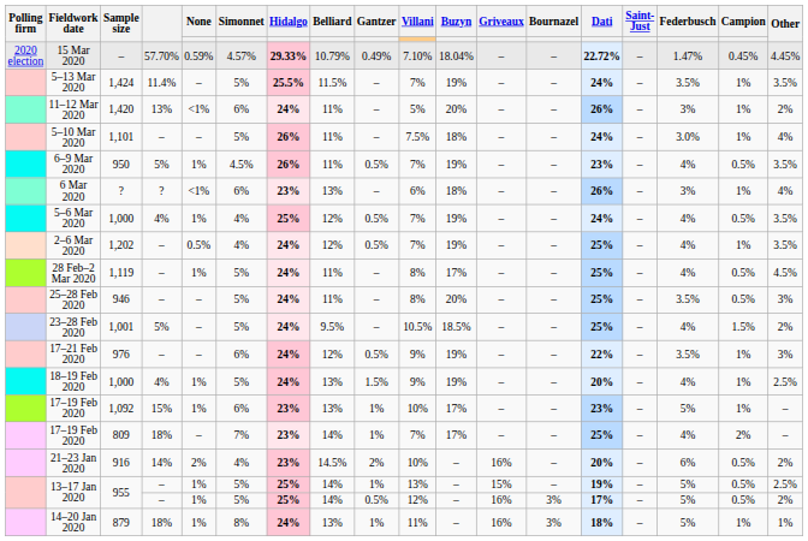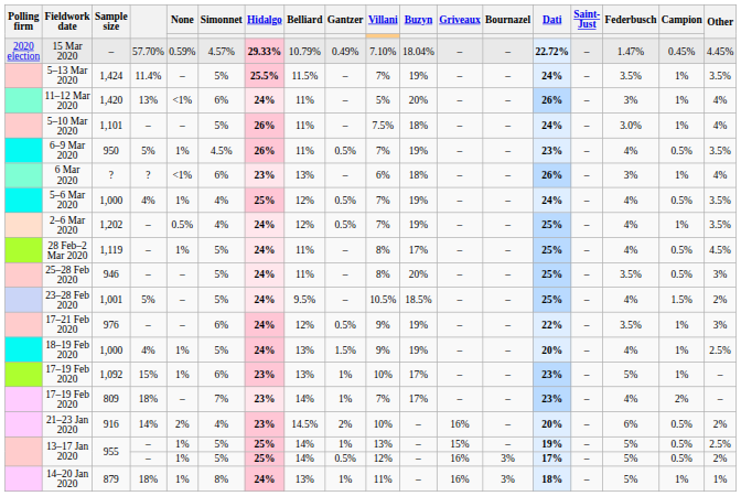11–12 Mar 2020 | Other: 2% -> 4%
17–19 Feb 2020 / 809 | Dati: 25% -> 23%
